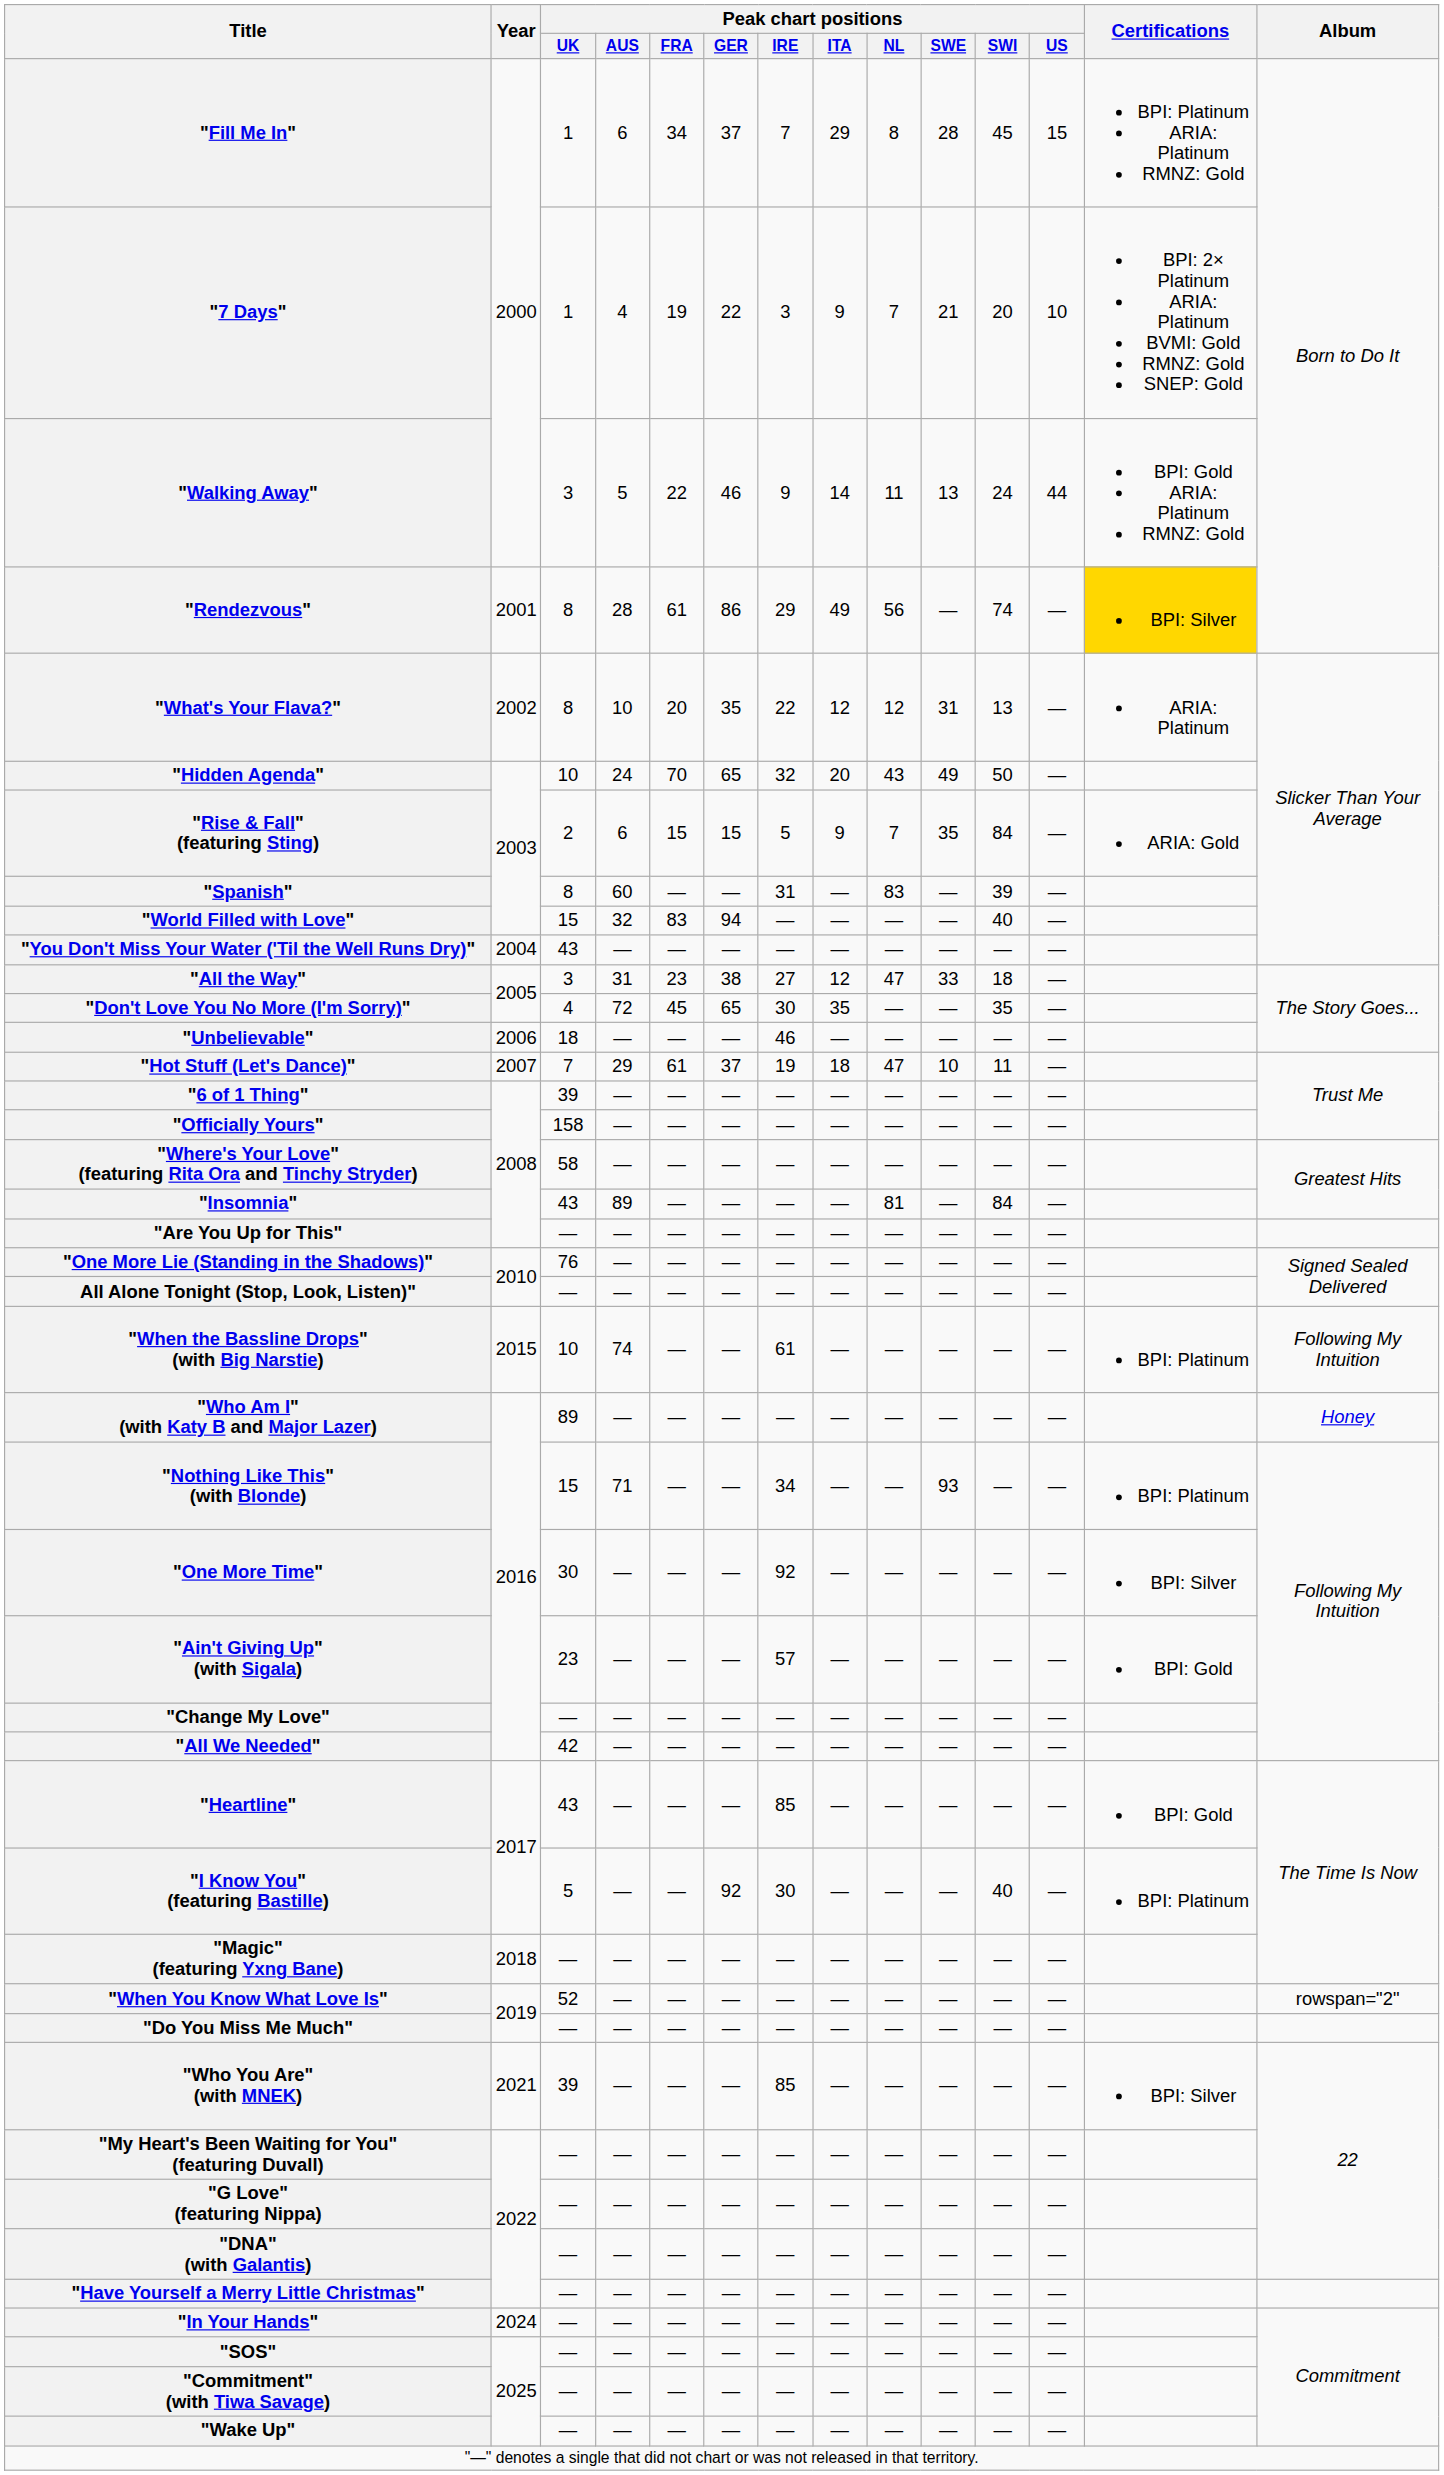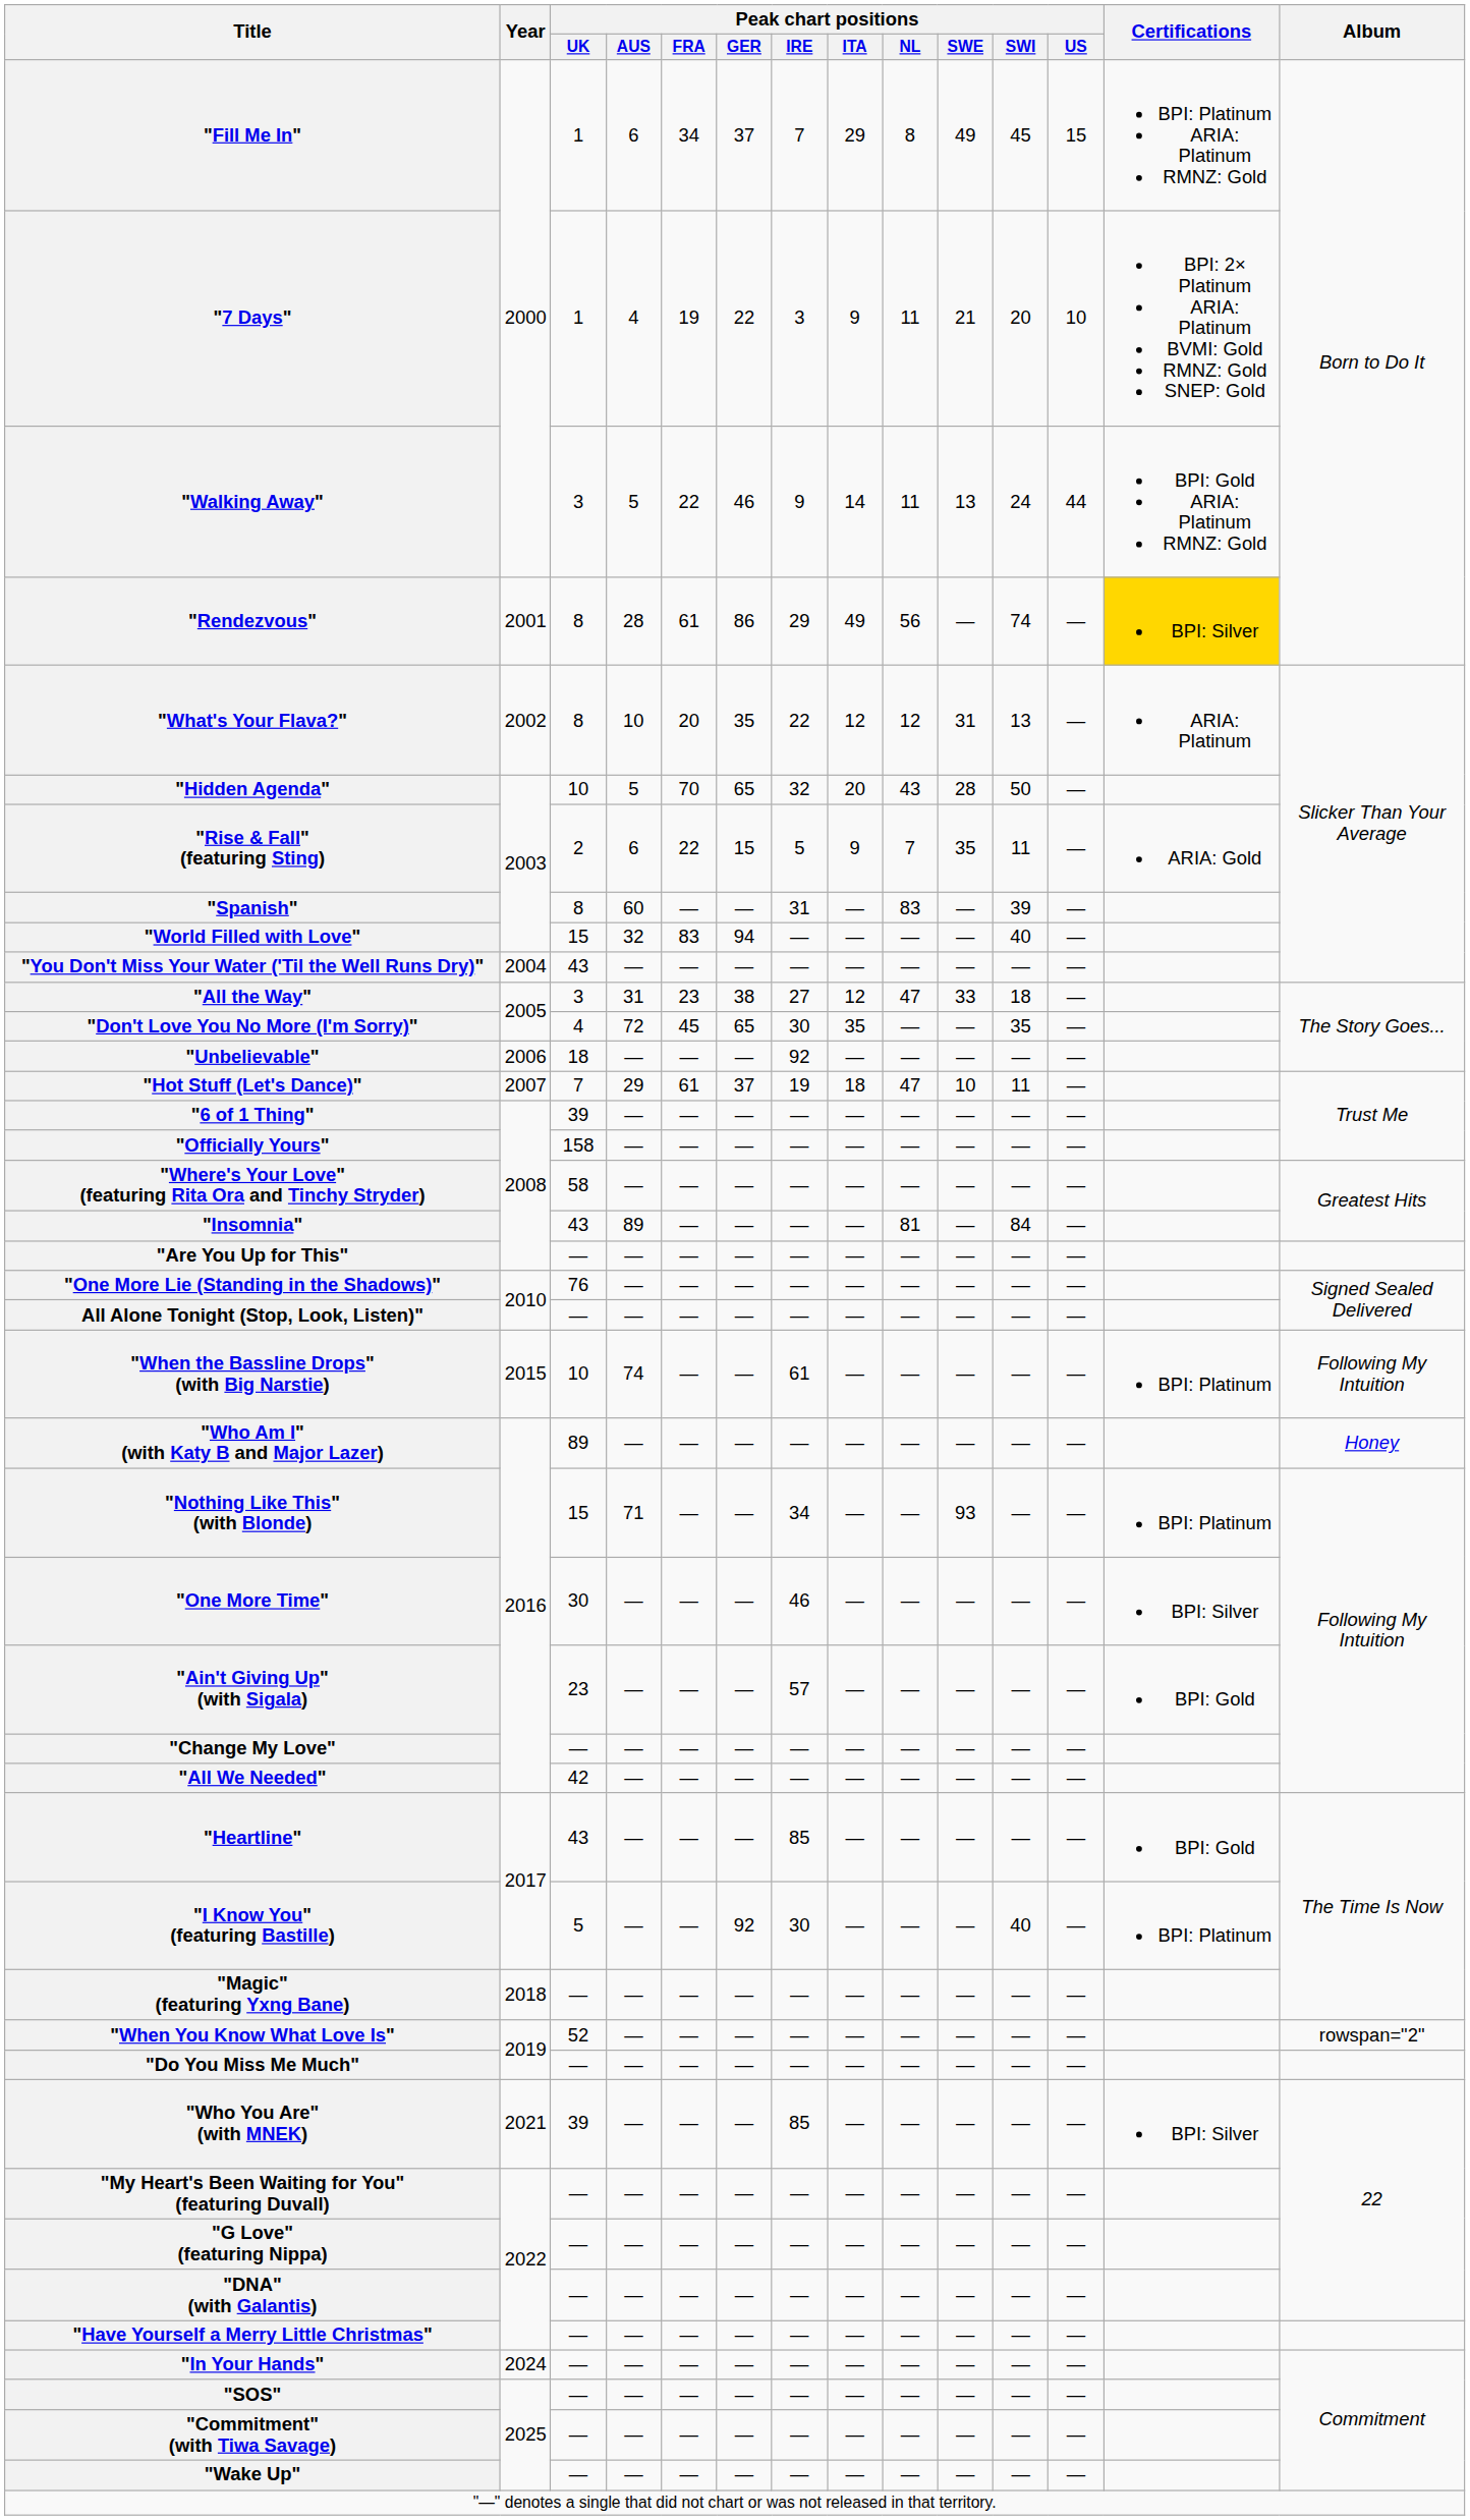"Fill Me In" | Peak chart positions / SWE: 28 -> 49
"7 Days" | Peak chart positions / NL: 7 -> 11
"Hidden Agenda" | Peak chart positions / AUS: 24 -> 5
"Hidden Agenda" | Peak chart positions / SWE: 49 -> 28
"Rise & Fall" (featuring Sting) | Peak chart positions / FRA: 15 -> 22
"Rise & Fall" (featuring Sting) | Peak chart positions / SWI: 84 -> 11
"Unbelievable" | Peak chart positions / IRE: 46 -> 92
"One More Time" | Peak chart positions / IRE: 92 -> 46
